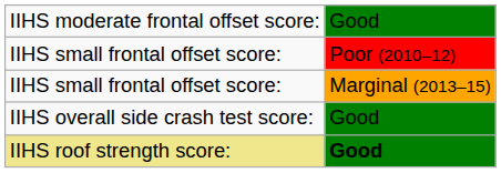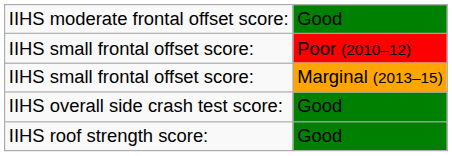row 5 | column 1: khaki background -> no background
row 5 | column 2: bold -> normal
